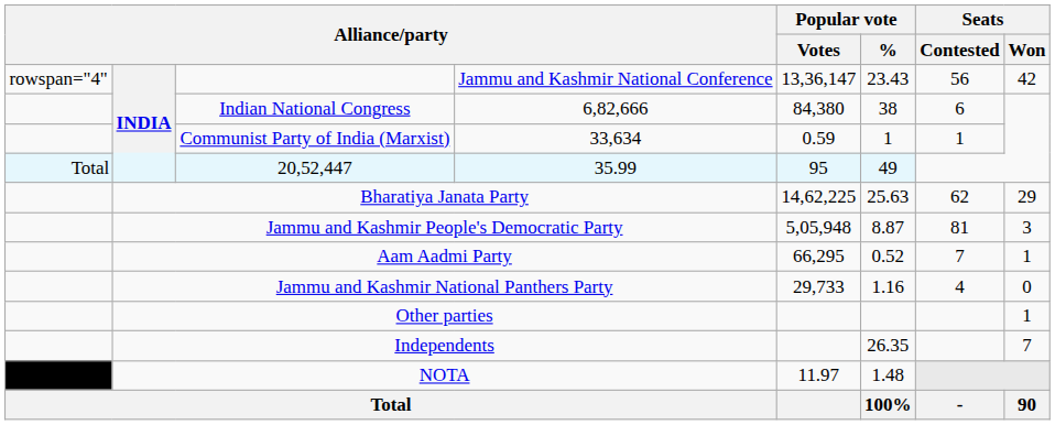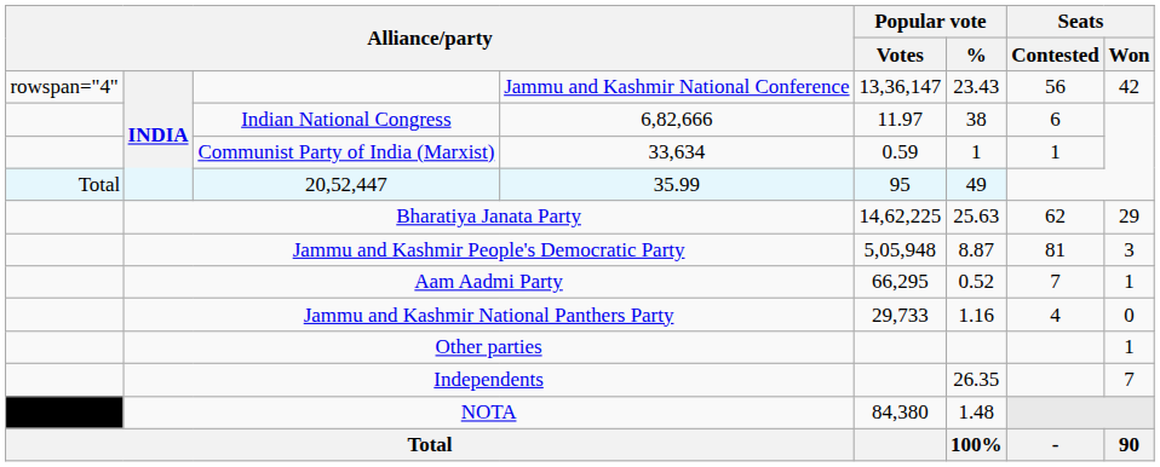Indian National Congress | Popular vote / Votes: 84,380 -> 11.97
NOTA | Popular vote / Votes: 11.97 -> 84,380
